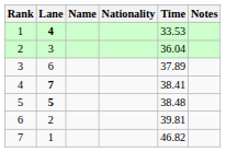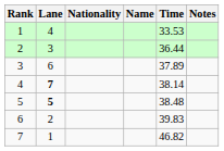columns swapped: Name <-> Nationality
row 2 | Lane: bold -> normal
row 3 | Time: 36.04 -> 36.44
row 5 | Time: 38.41 -> 38.14
row 7 | Time: 39.81 -> 39.83
